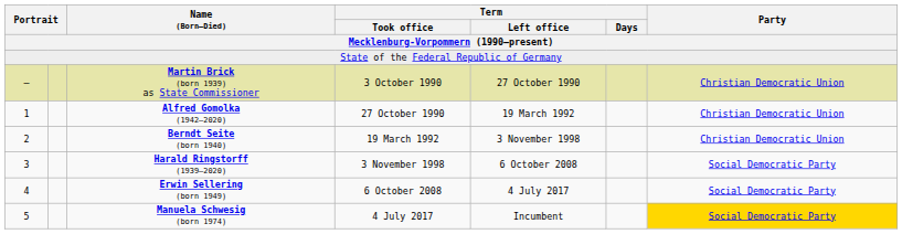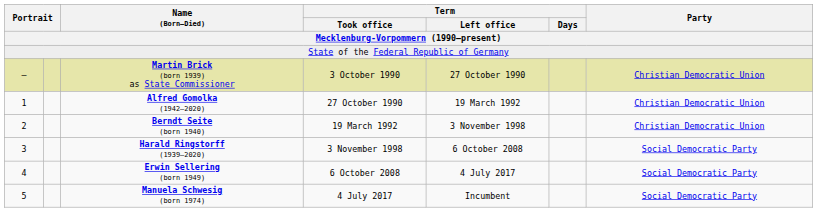Manuela Schwesig (born 1974) | Party / Mecklenburg-Vorpommern (1990–present): gold background -> no background
